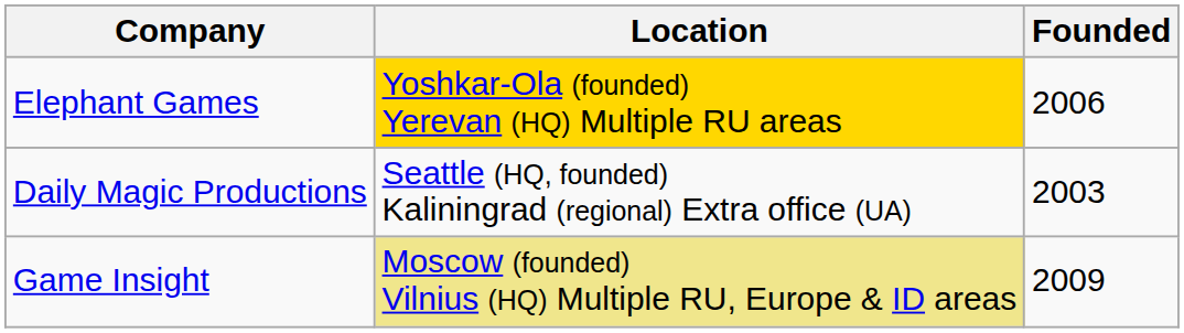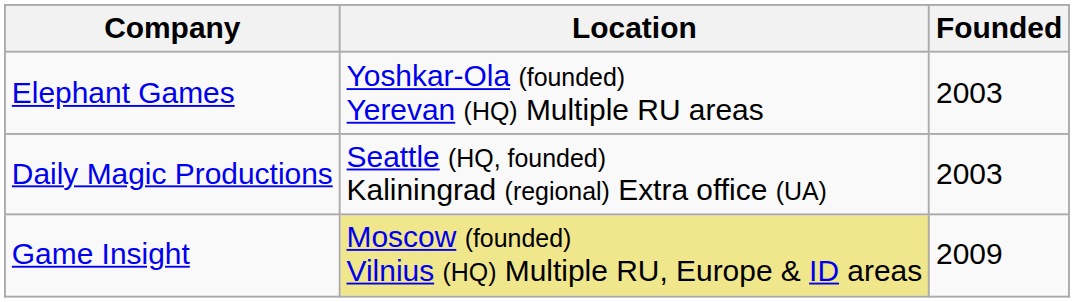Elephant Games | Location: gold background -> no background
Elephant Games | Founded: 2006 -> 2003
